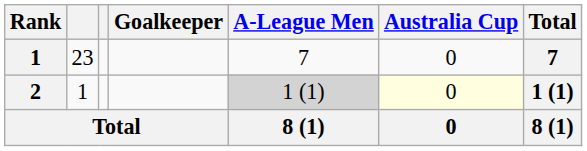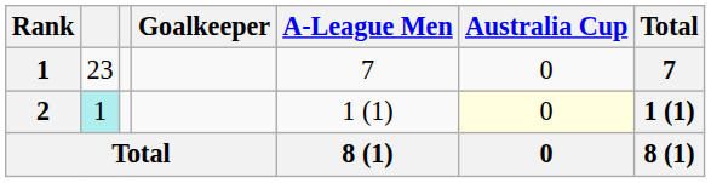2 | column 2: no background -> paleturquoise background
2 | A-League Men: lightgrey background -> no background
